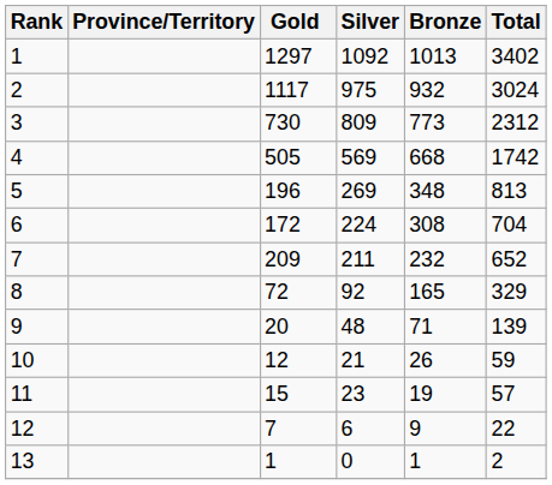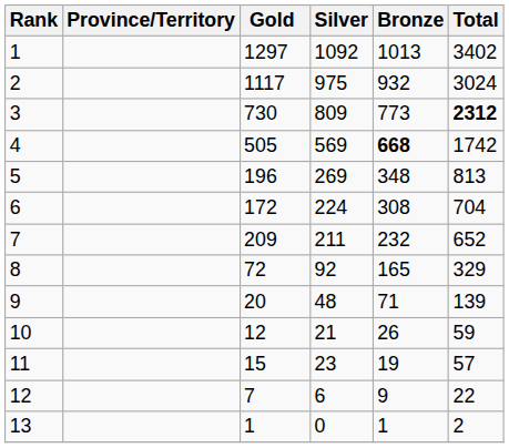3 | Total: normal -> bold
4 | Bronze: normal -> bold
